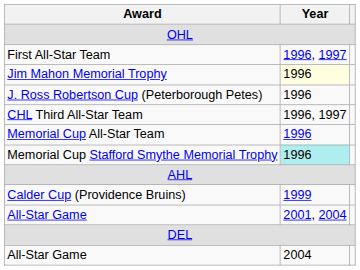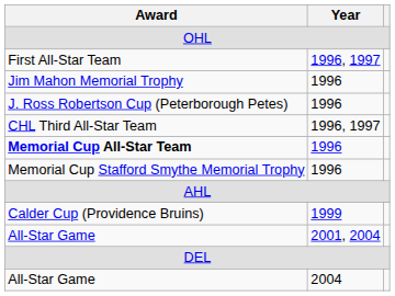Jim Mahon Memorial Trophy | Year: lightyellow background -> no background
Memorial Cup All-Star Team | Award: normal -> bold
Memorial Cup Stafford Smythe Memorial Trophy | Year: paleturquoise background -> no background
